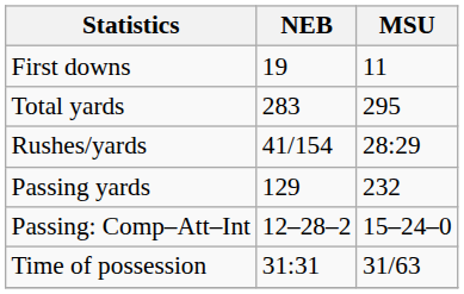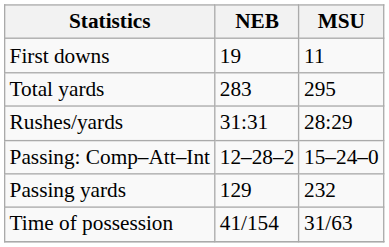Rushes/yards | NEB: 41/154 -> 31:31
rows swapped: Passing yards <-> Passing: Comp–Att–Int
Time of possession | NEB: 31:31 -> 41/154
